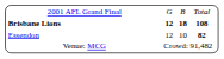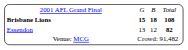Brisbane Lions | column 2: 12 -> 15
Essendon | column 2: 12 -> 13
Essendon | column 3: 10 -> 12
